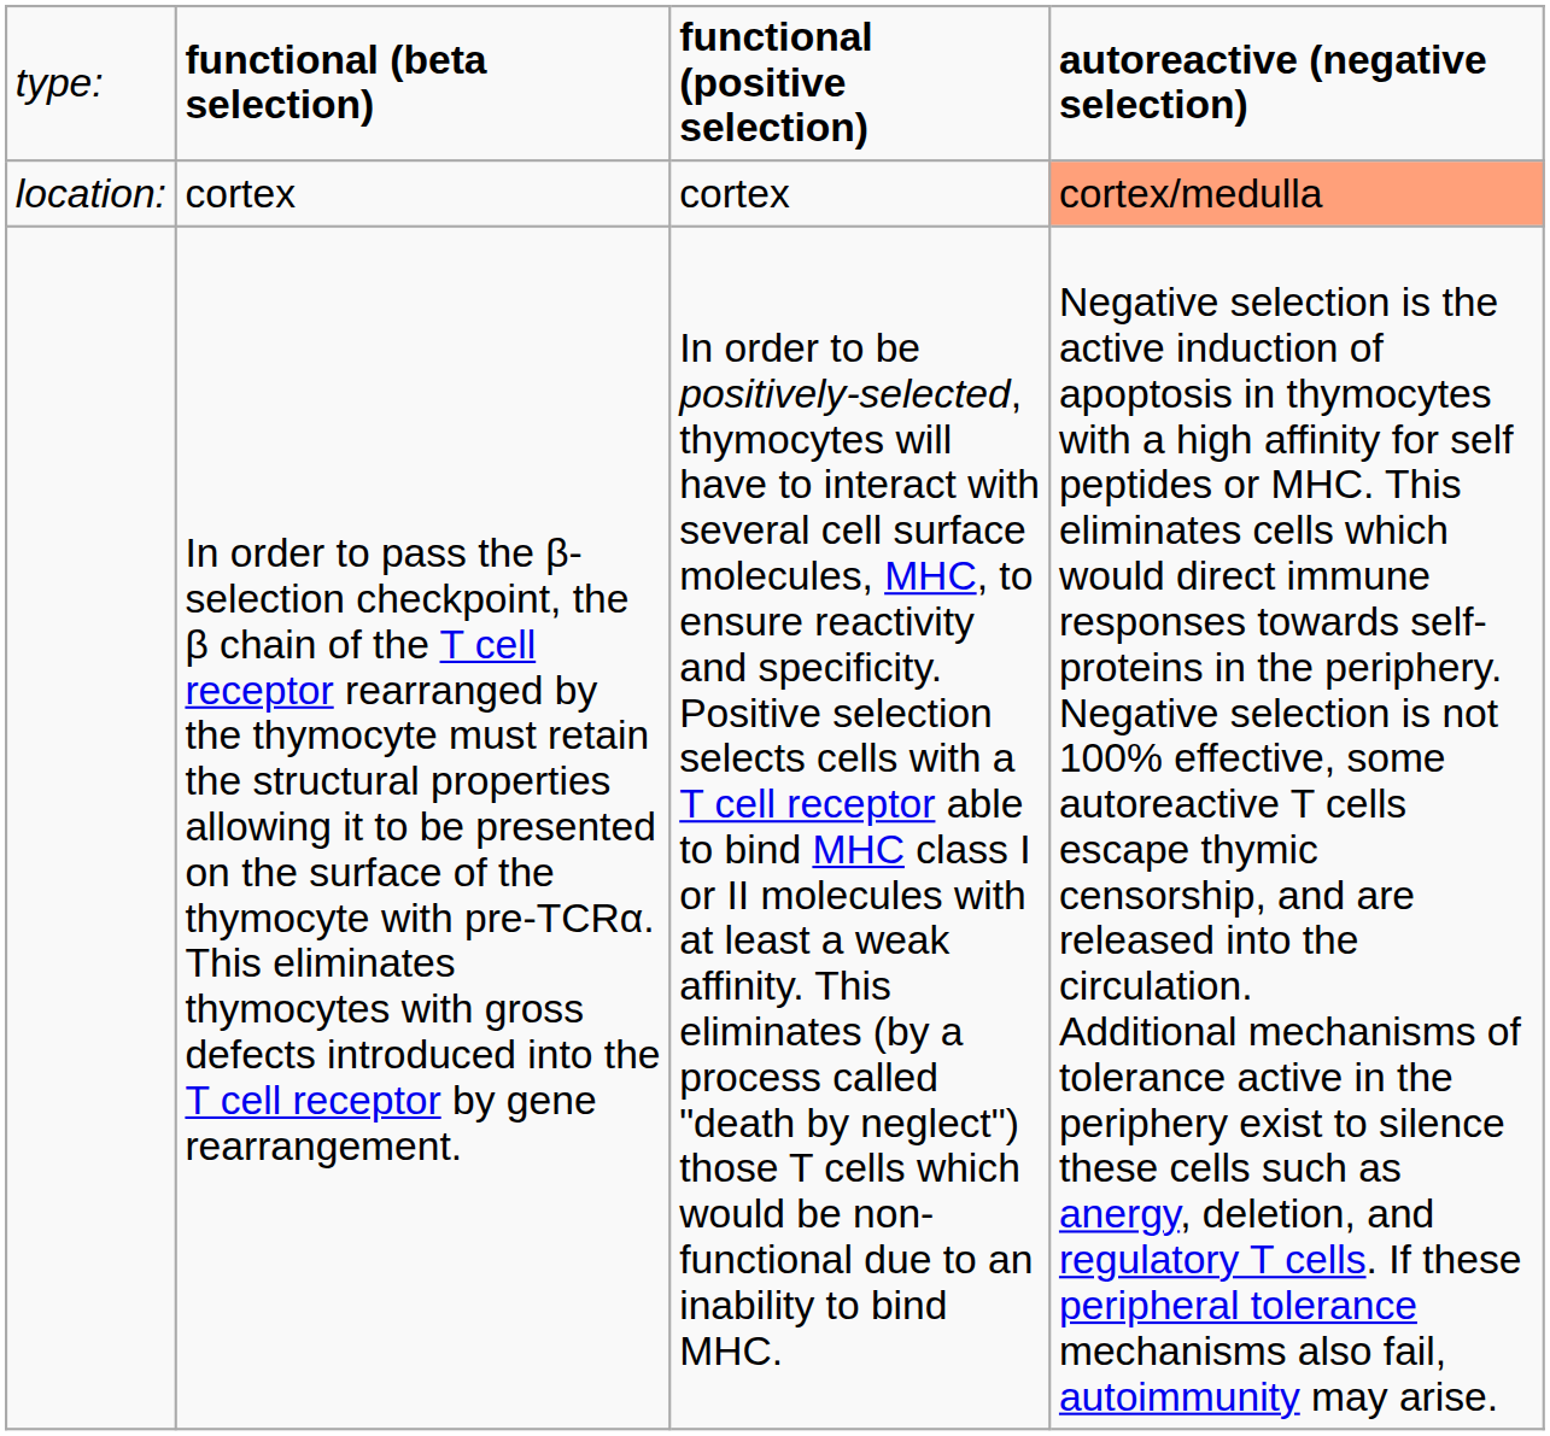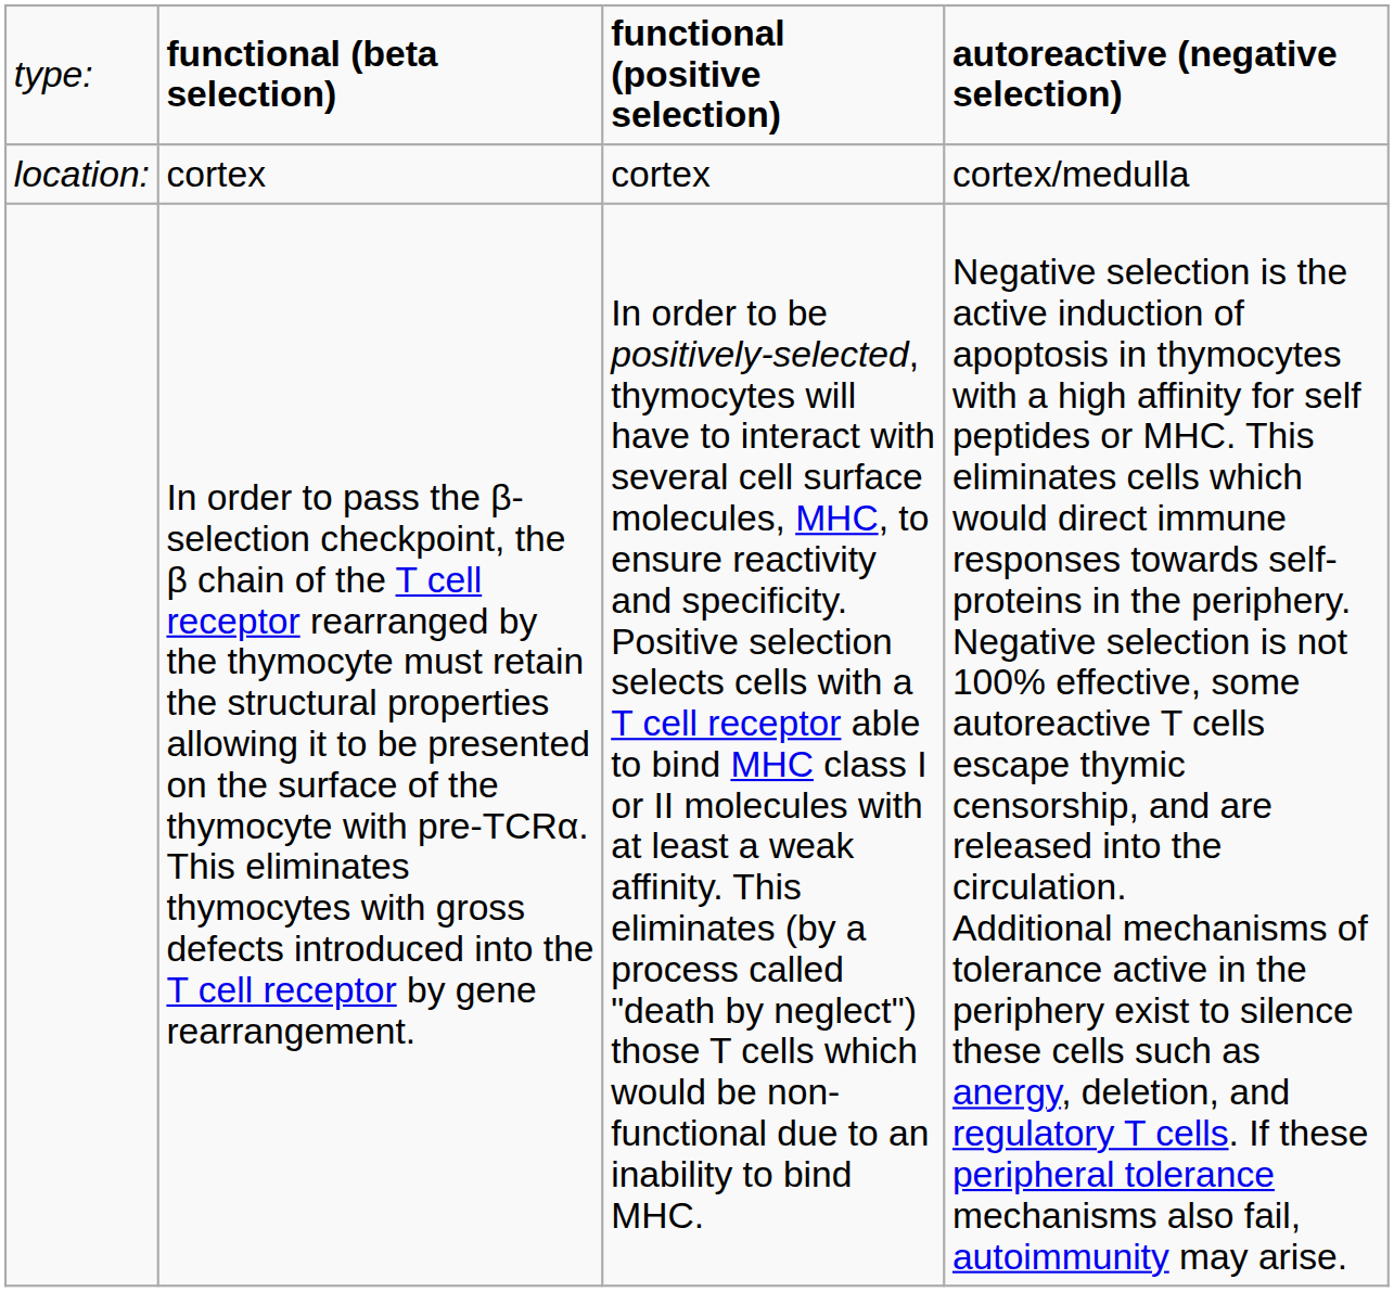location: | column 4: lightsalmon background -> no background
